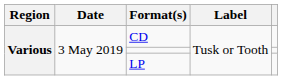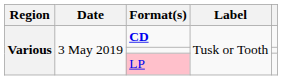CD | Format(s): normal -> bold
LP | Format(s): no background -> pink background
